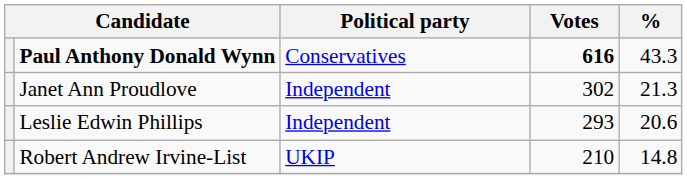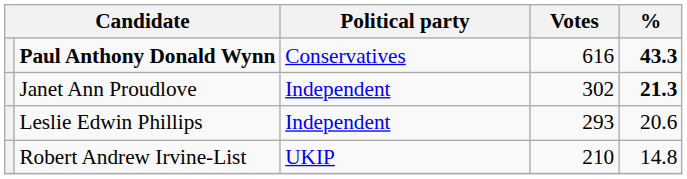Paul Anthony Donald Wynn | Votes: bold -> normal
Paul Anthony Donald Wynn | %: normal -> bold
Janet Ann Proudlove | %: normal -> bold
